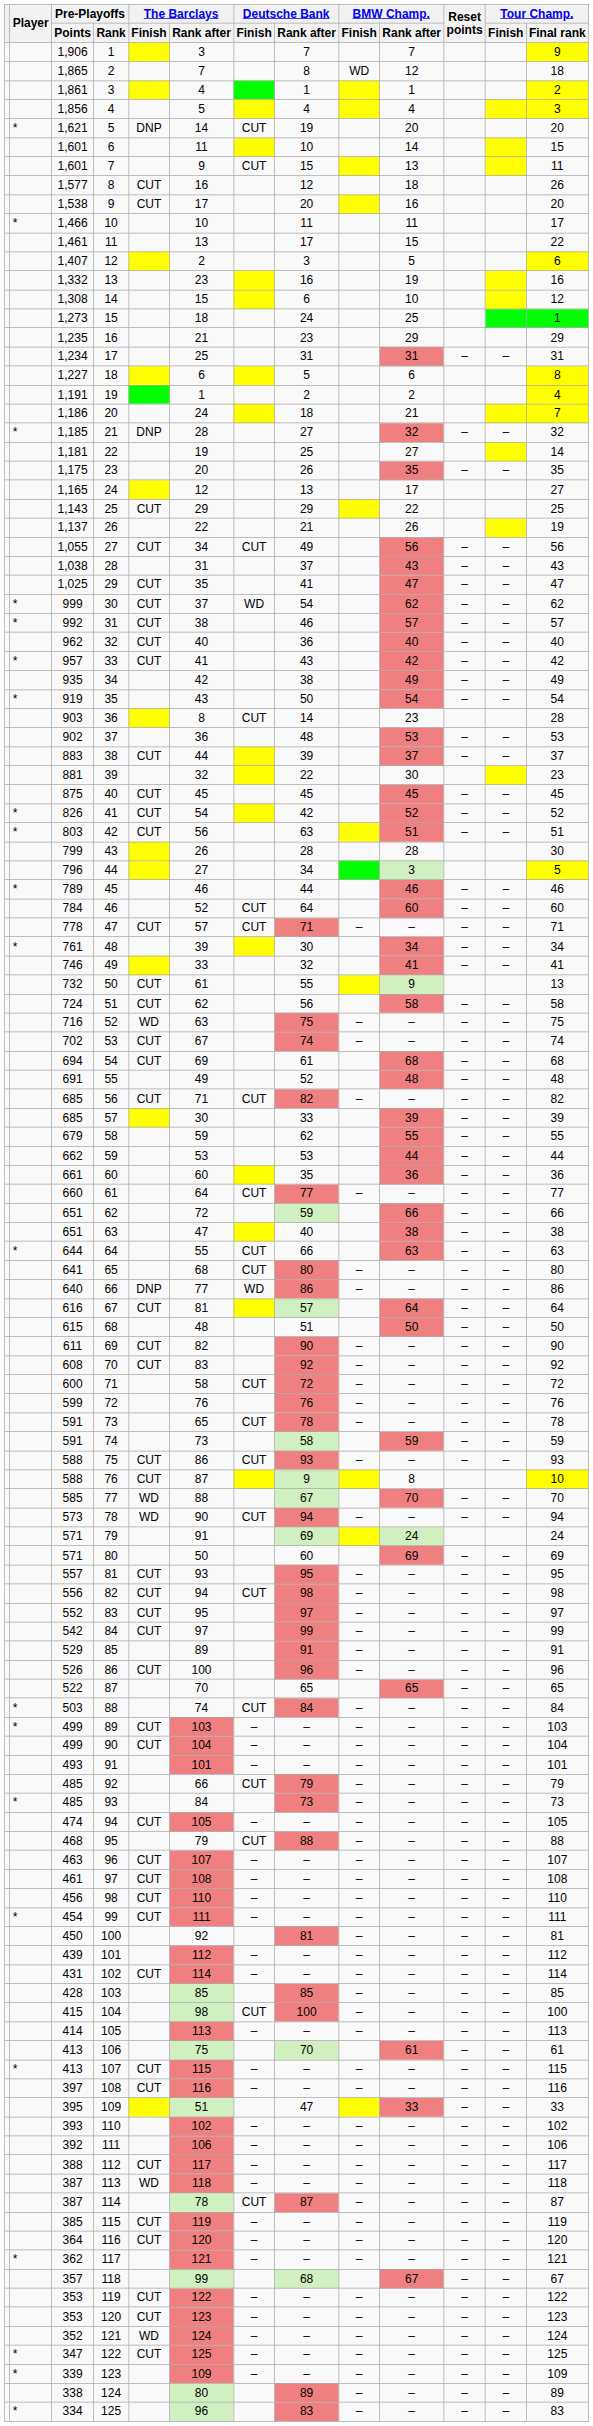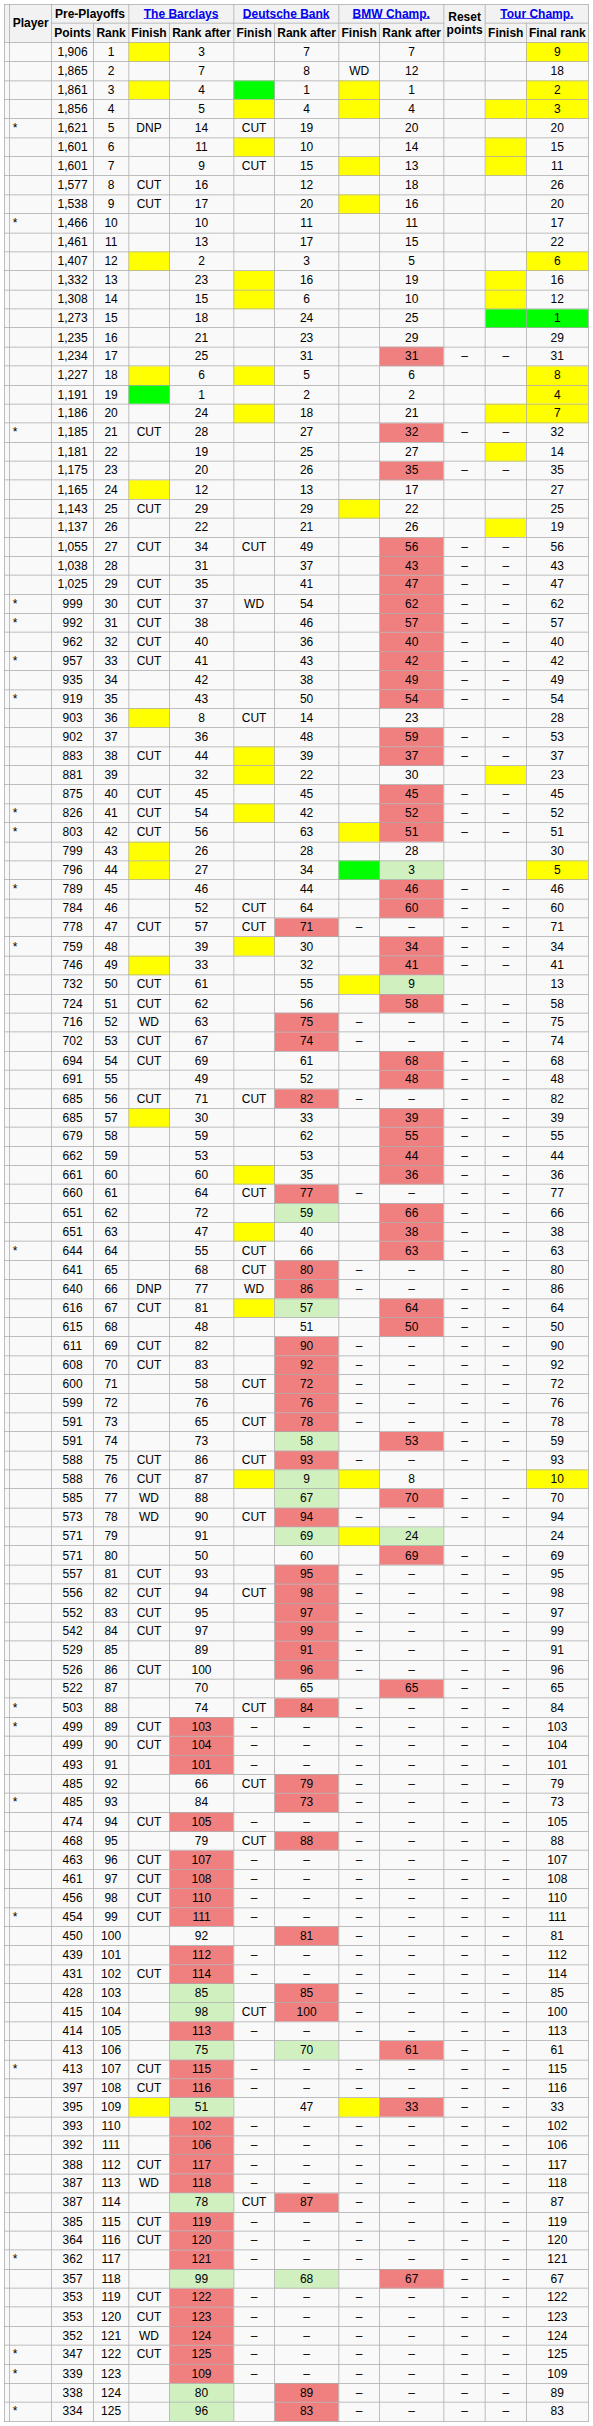row 23 | The Barclays / Finish: DNP -> CUT
row 39 | BMW Champ. / Rank after: 53 -> 59
row 50 | Pre-Playoffs / Points: 761 -> 759
row 76 | BMW Champ. / Rank after: 59 -> 53
